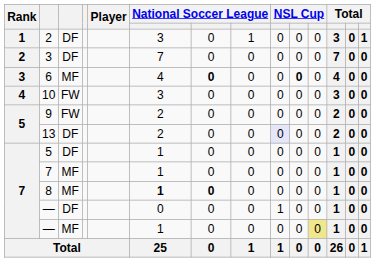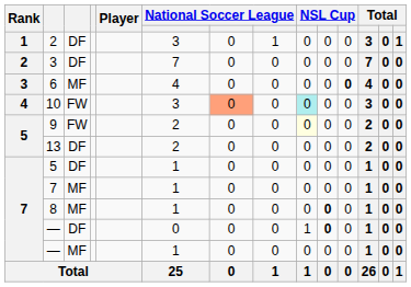6 | column 7: bold -> normal
6 | column 10: bold -> normal
6 | column 11: normal -> bold
10 | column 7: no background -> lightsalmon background
10 | column 9: no background -> paleturquoise background
9 | column 9: no background -> lightyellow background
13 | column 9: lavender background -> no background
8 | column 6: bold -> normal
8 | column 7: bold -> normal
8 | column 10: normal -> bold
— / DF | column 10: normal -> bold
— / MF | column 11: khaki background -> no background
